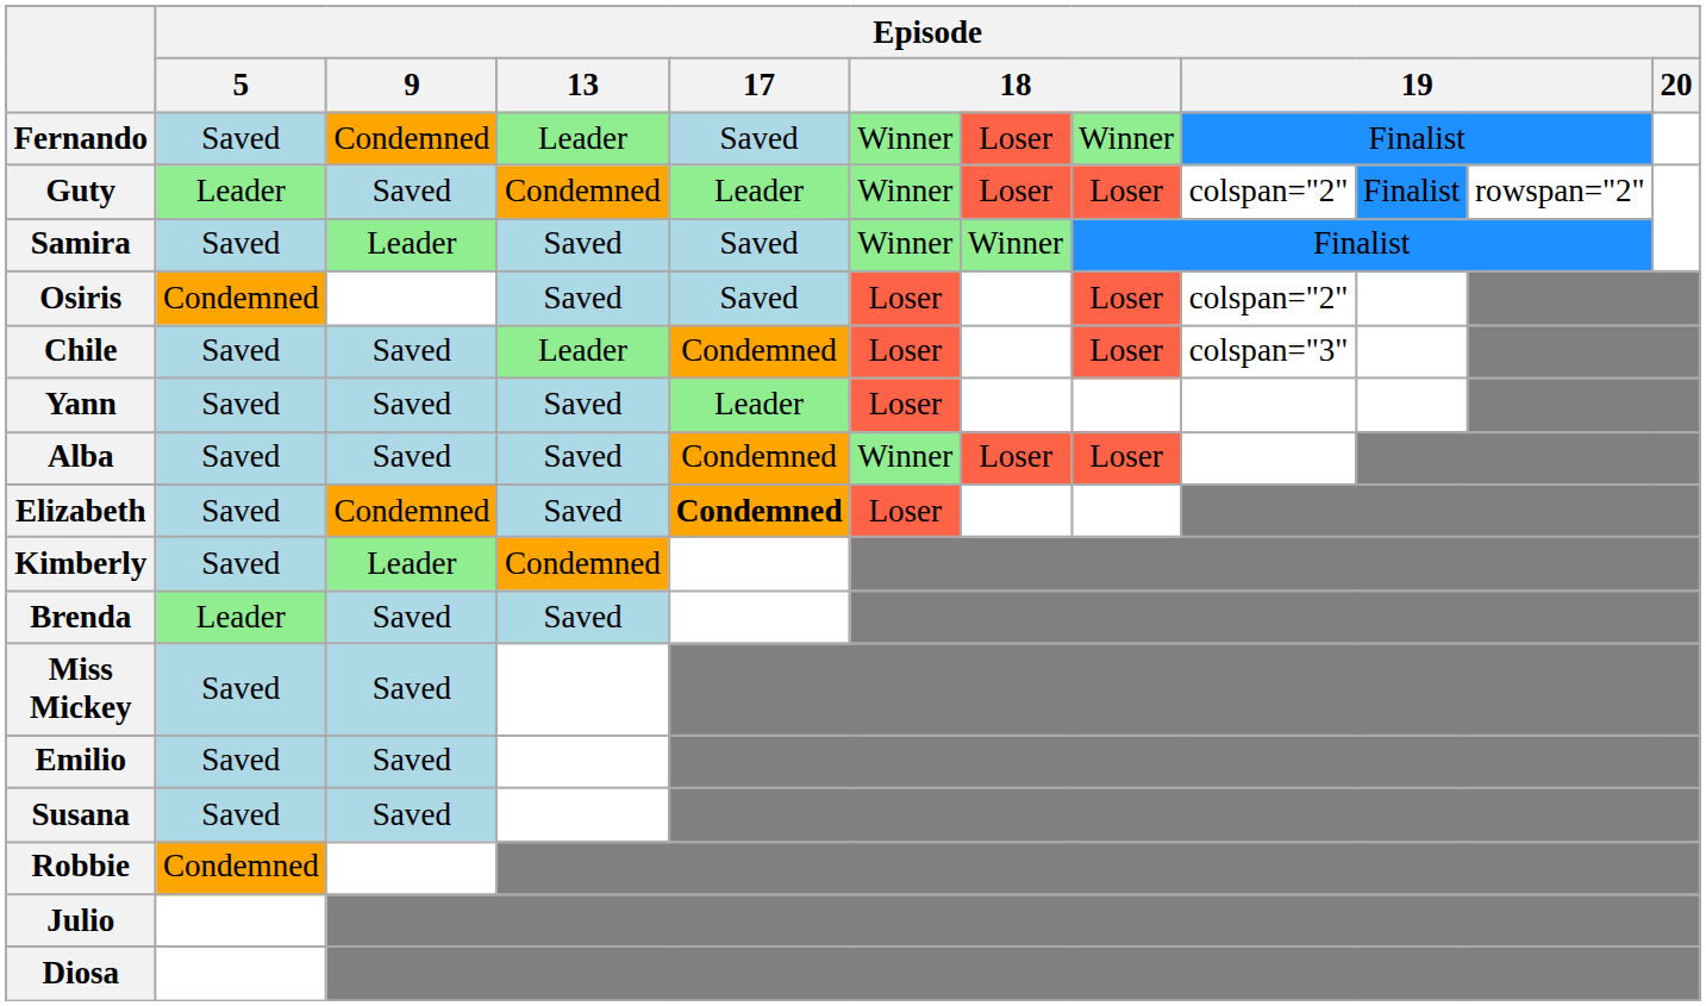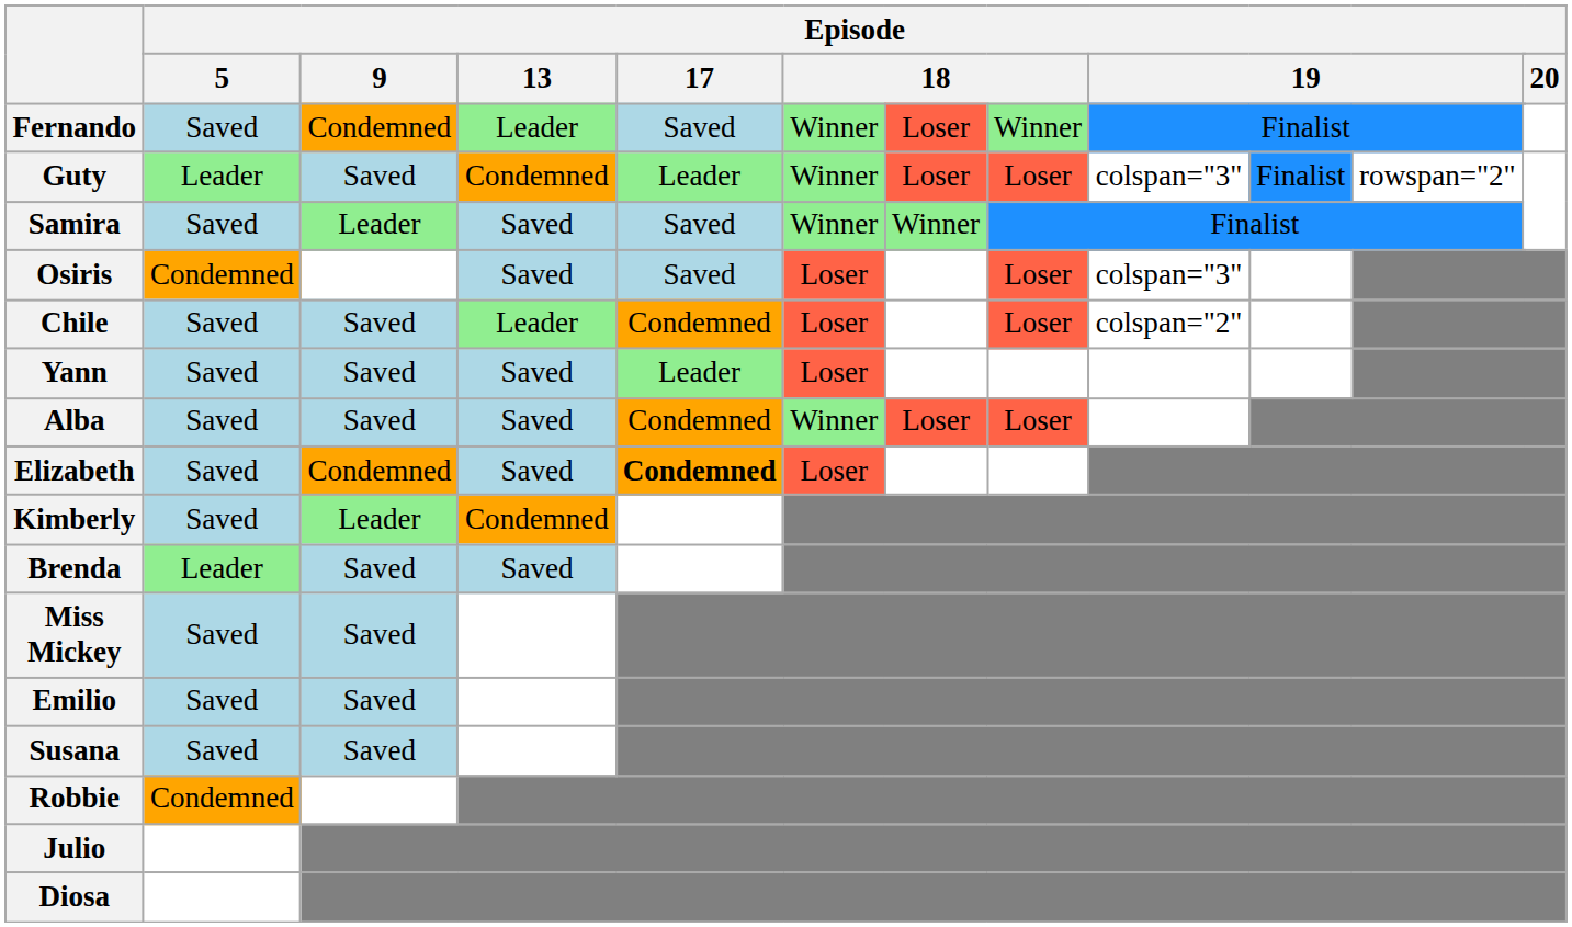Guty | column 9: colspan="2" -> colspan="3"
Osiris | column 9: colspan="2" -> colspan="3"
Chile | column 9: colspan="3" -> colspan="2"
